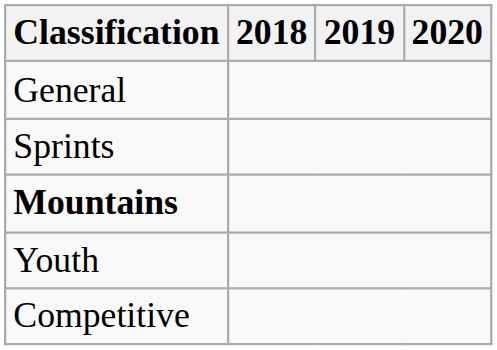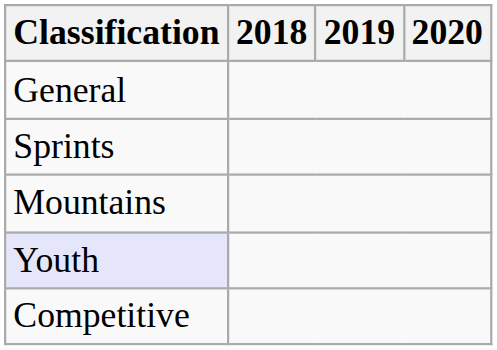Mountains | Classification: bold -> normal
Youth | Classification: no background -> lavender background
